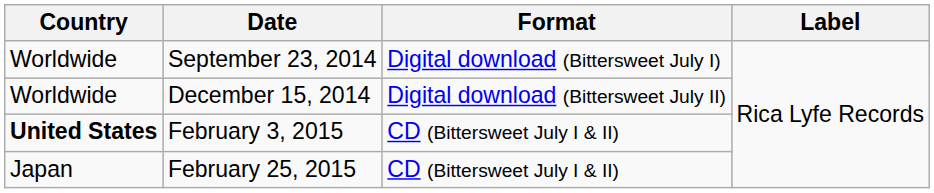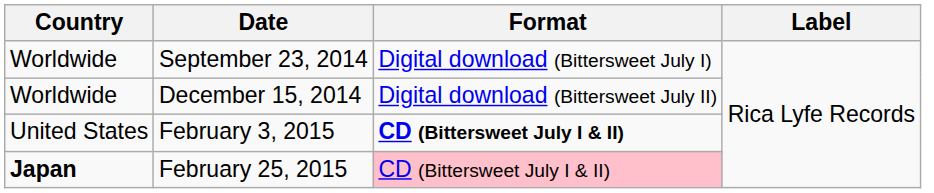February 3, 2015 | Country: bold -> normal
February 3, 2015 | Format: normal -> bold
February 25, 2015 | Country: normal -> bold
February 25, 2015 | Format: no background -> pink background
